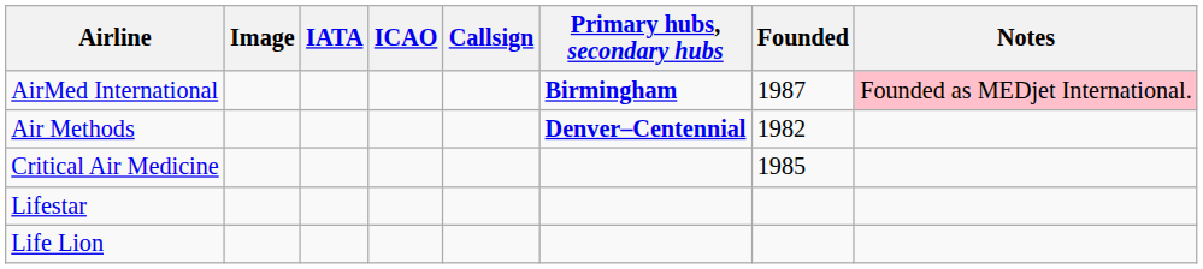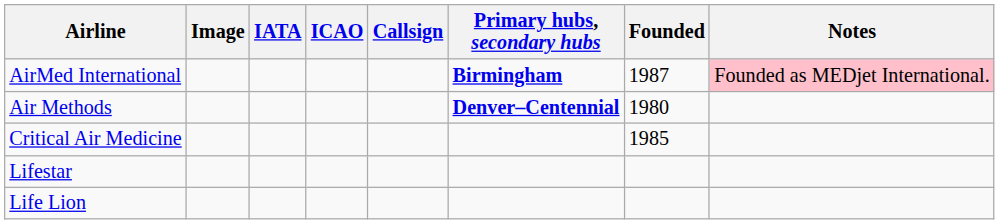Air Methods | Founded: 1982 -> 1980
